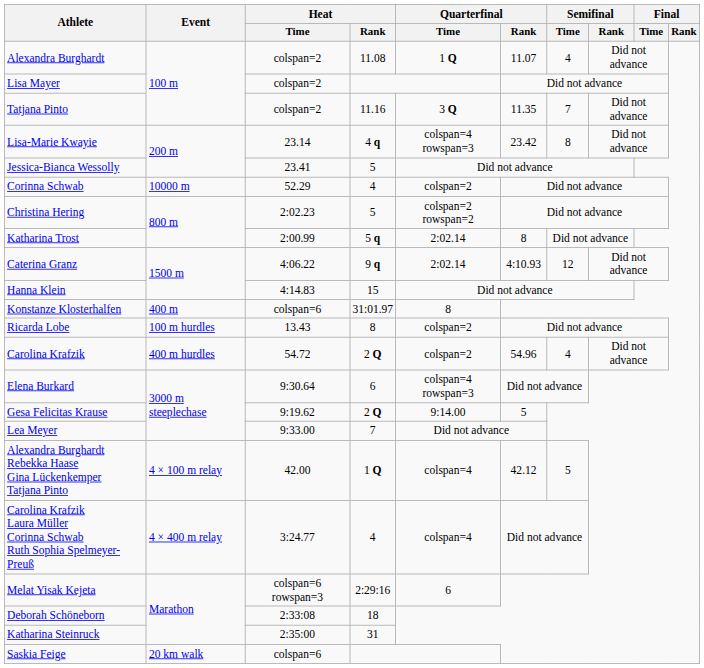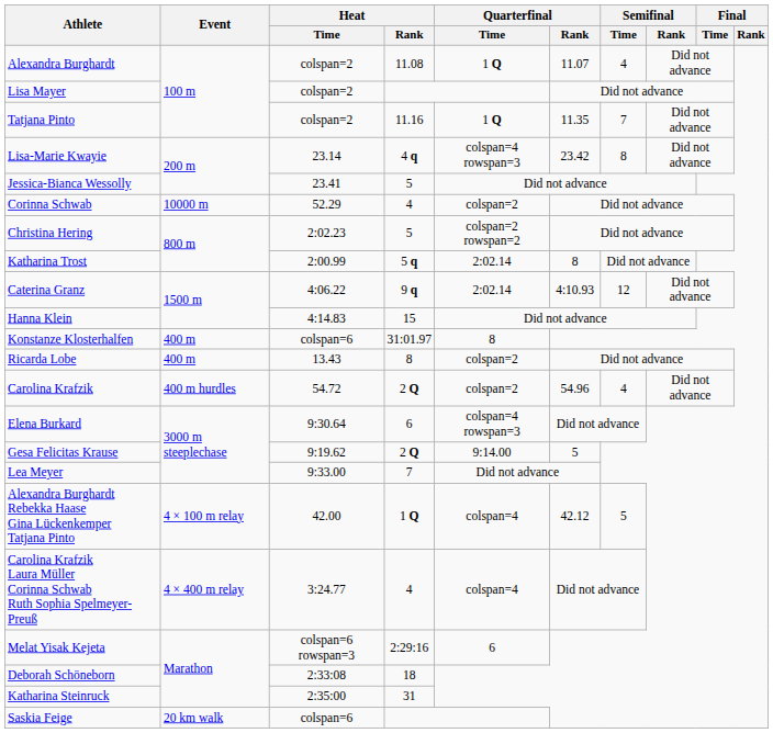Tatjana Pinto | Quarterfinal / Time: 3 Q -> 1 Q
Ricarda Lobe | Event: 100 m hurdles -> 400 m
